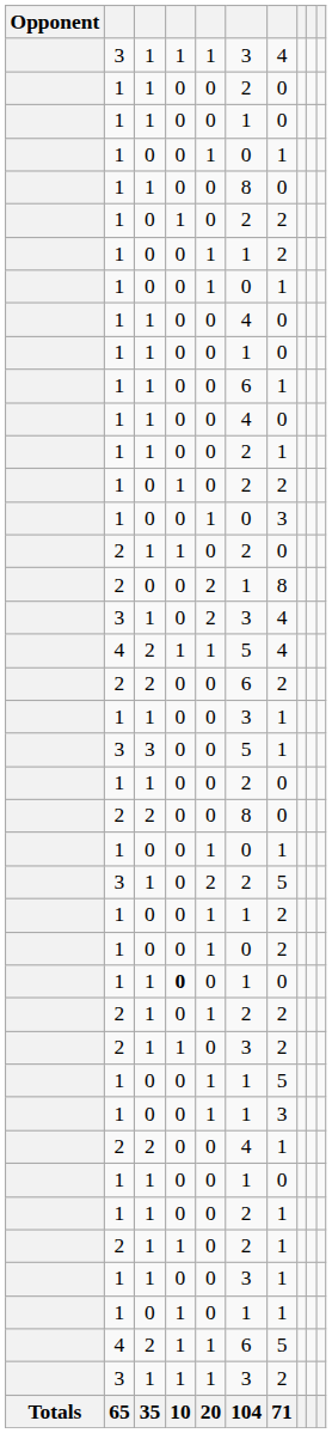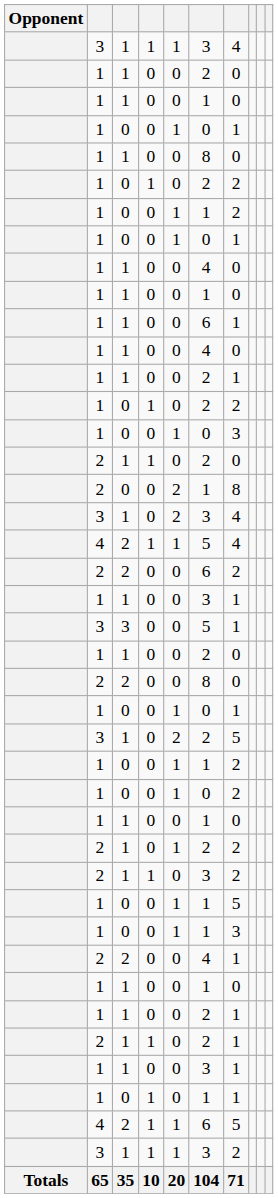row 30 | column 4: bold -> normal
